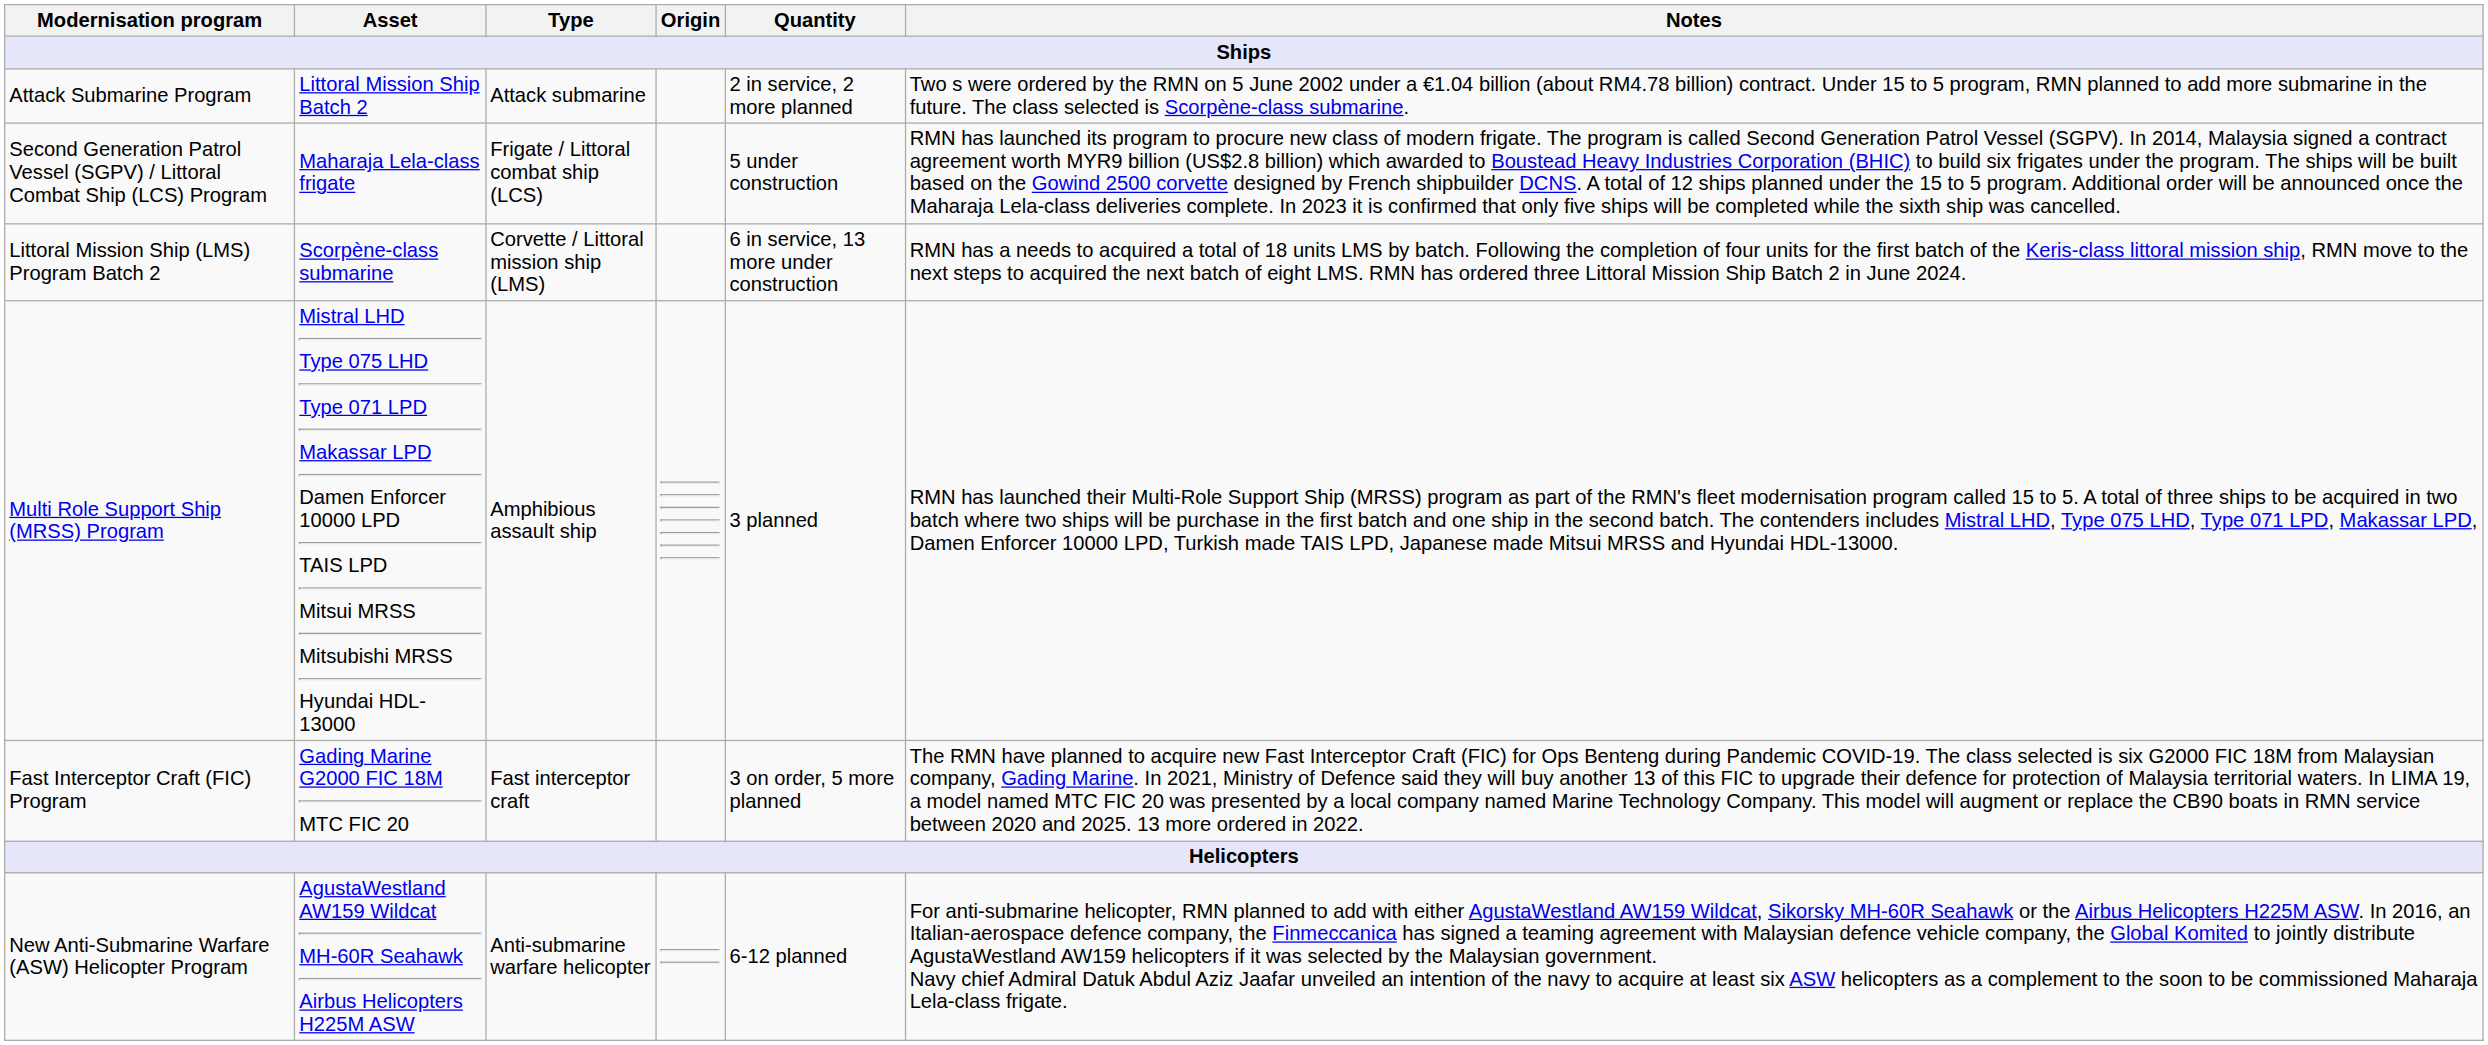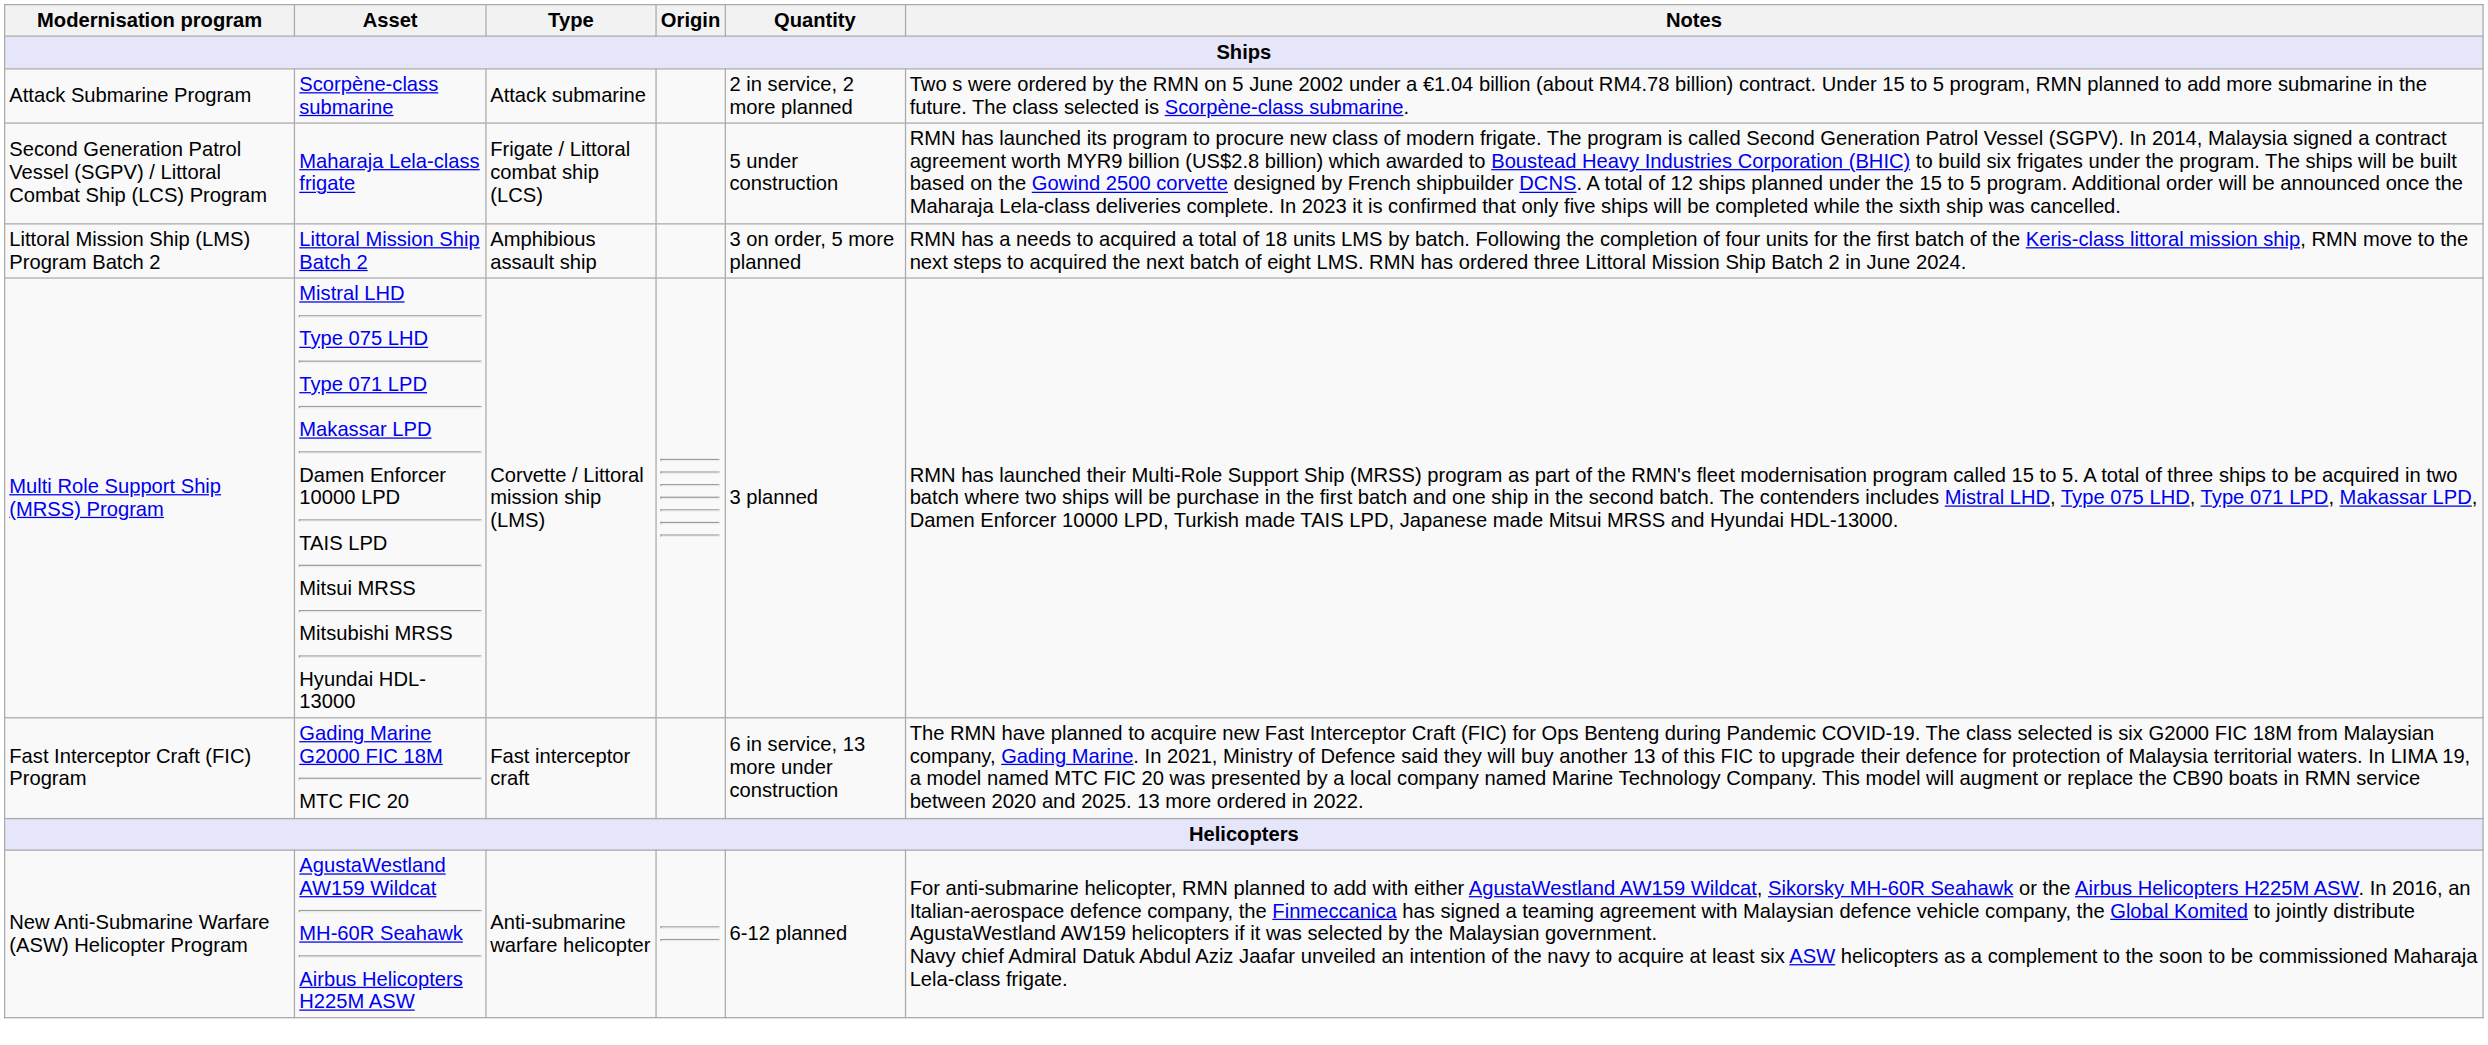Attack Submarine Program | Asset / Ships: Littoral Mission Ship Batch 2 -> Scorpène-class submarine
Littoral Mission Ship (LMS) Program Batch 2 | Asset / Ships: Scorpène-class submarine -> Littoral Mission Ship Batch 2
Littoral Mission Ship (LMS) Program Batch 2 | Type / Ships: Corvette / Littoral mission ship (LMS) -> Amphibious assault ship
Littoral Mission Ship (LMS) Program Batch 2 | Quantity / Ships: 6 in service, 13 more under construction -> 3 on order, 5 more planned
Multi Role Support Ship (MRSS) Program | Type / Ships: Amphibious assault ship -> Corvette / Littoral mission ship (LMS)
Fast Interceptor Craft (FIC) Program | Quantity / Ships: 3 on order, 5 more planned -> 6 in service, 13 more under construction
